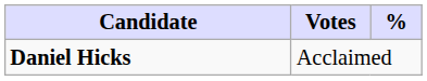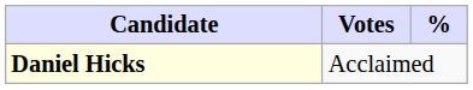Daniel Hicks | Candidate: no background -> lightyellow background
